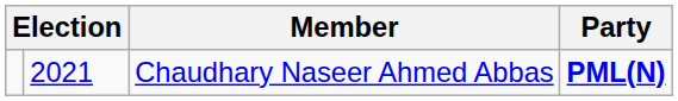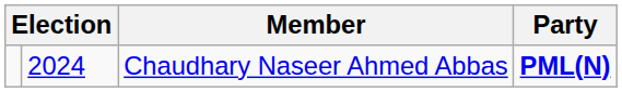Chaudhary Naseer Ahmed Abbas | column 2: 2021 -> 2024
